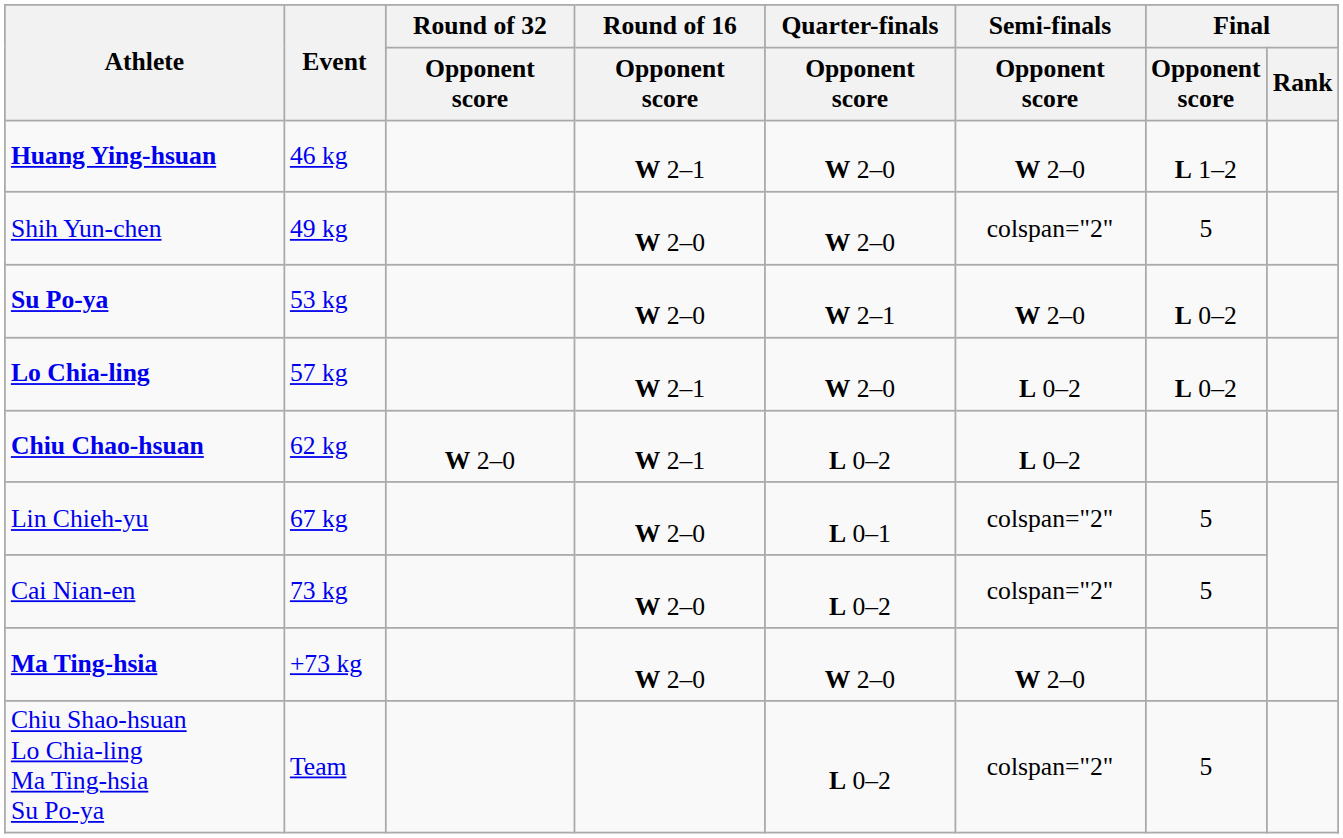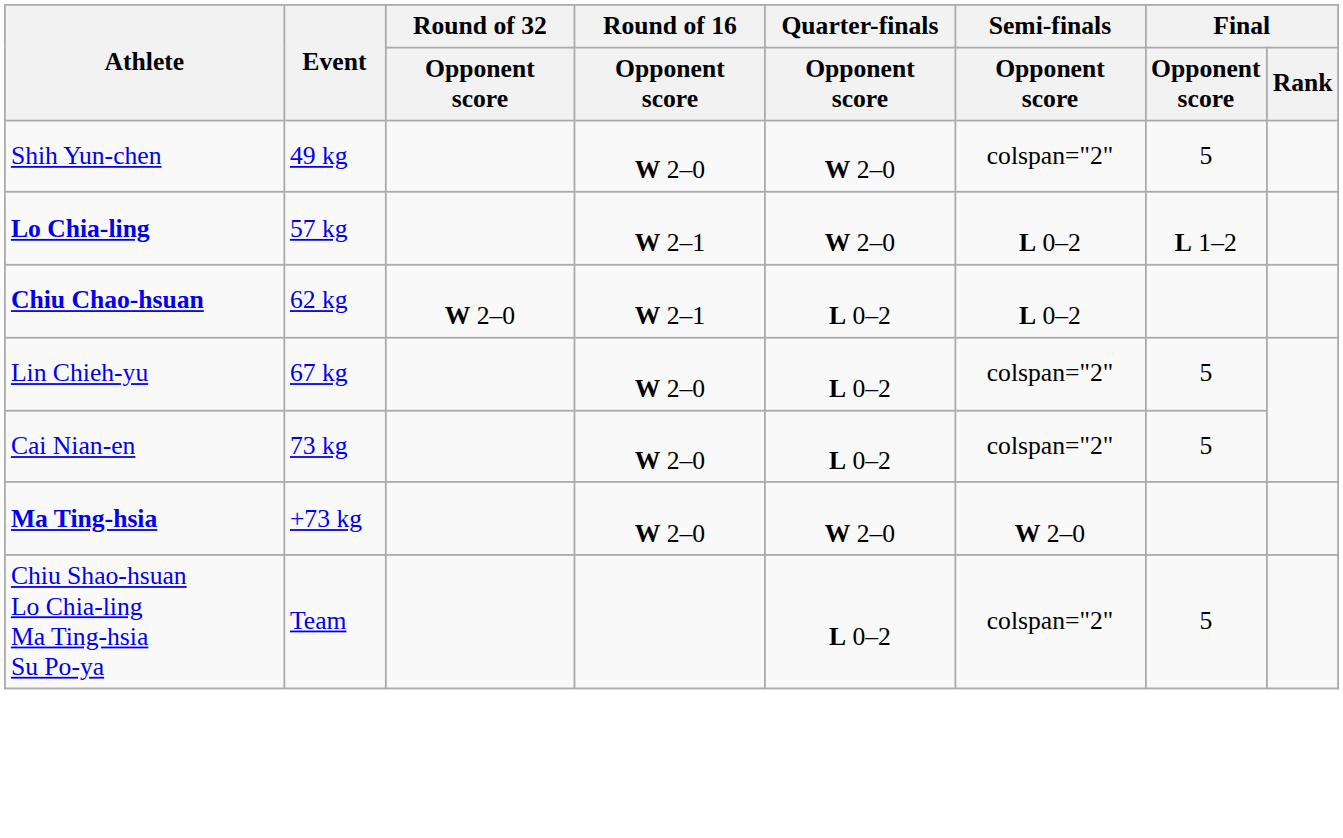- row: Huang Ying-hsuan | 46 kg | W 2–1 | W 2–0 | W 2–0 | L 1–2
- row: Su Po-ya | 53 kg | W 2–0 | W 2–1 | W 2–0 | L 0–2
Lo Chia-ling | Final / Opponent score: L 0–2 -> L 1–2
Lin Chieh-yu | Quarter-finals / Opponent score: L 0–1 -> L 0–2
